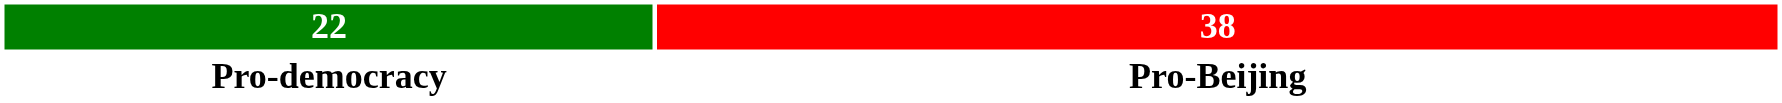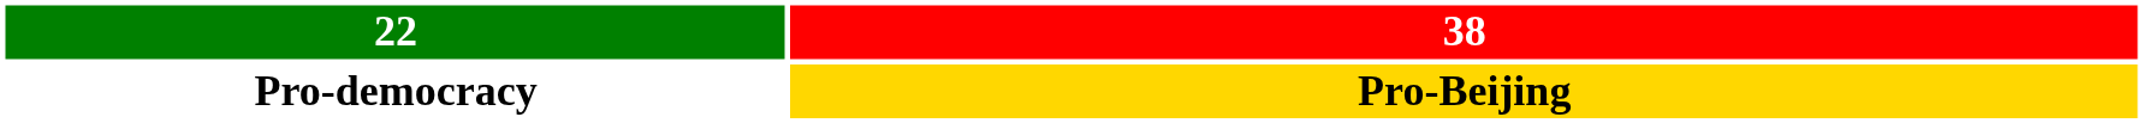Pro-democracy | 38: no background -> gold background
